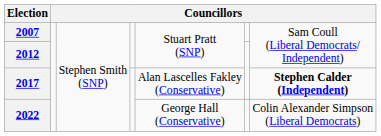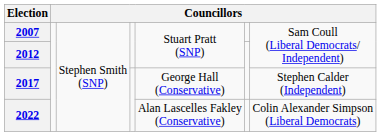2017 | column 5: Alan Lascelles Fakley (Conservative) -> George Hall (Conservative)
2017 | column 7: bold -> normal
2022 | column 5: George Hall (Conservative) -> Alan Lascelles Fakley (Conservative)
